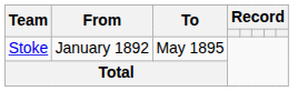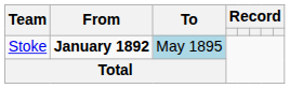Stoke | From: normal -> bold
Stoke | To: no background -> lightblue background
